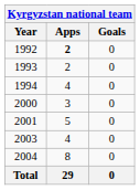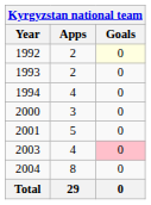1992 | Apps: bold -> normal
1992 | Goals: no background -> lightyellow background
2003 | Goals: no background -> pink background
